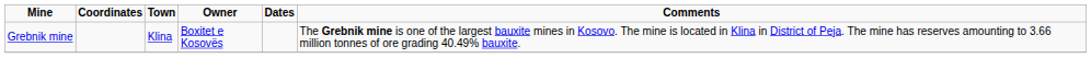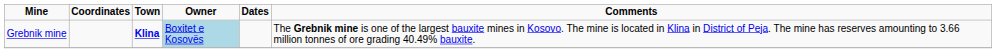Grebnik mine | Town: normal -> bold
Grebnik mine | Owner: no background -> lightblue background
